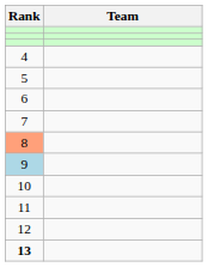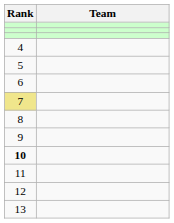row 8 | Rank: no background -> khaki background
row 9 | Rank: lightsalmon background -> no background
row 10 | Rank: lightblue background -> no background
row 11 | Rank: normal -> bold
row 14 | Rank: bold -> normal
